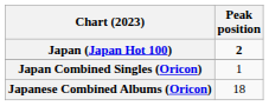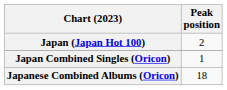Japan (Japan Hot 100) | Peak position: bold -> normal
